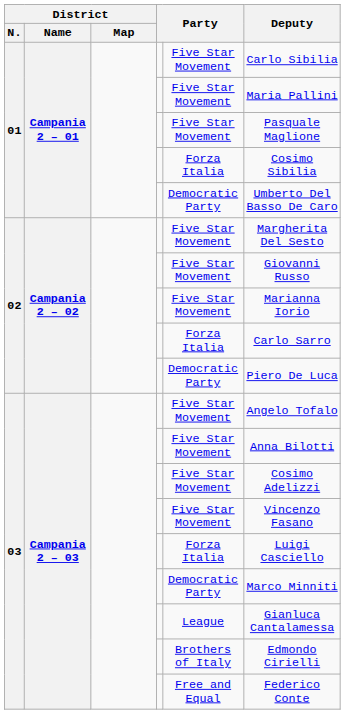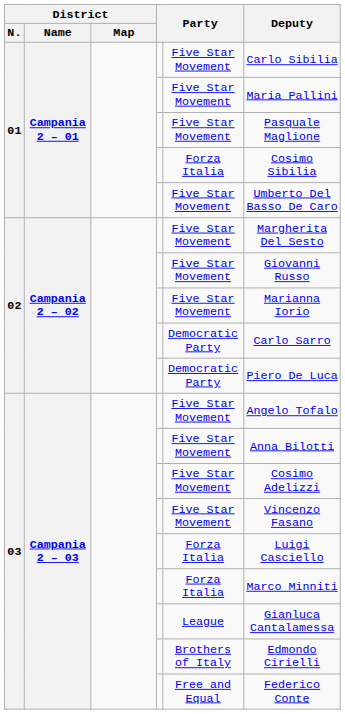row 7 | column 5: Democratic Party -> Five Star Movement
row 11 | column 5: Forza Italia -> Democratic Party
row 18 | column 5: Democratic Party -> Forza Italia
